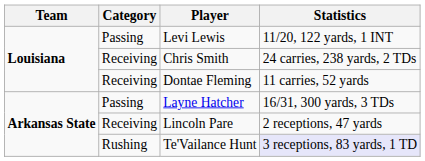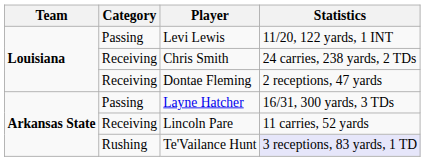Dontae Fleming | Statistics: 11 carries, 52 yards -> 2 receptions, 47 yards
Lincoln Pare | Statistics: 2 receptions, 47 yards -> 11 carries, 52 yards
